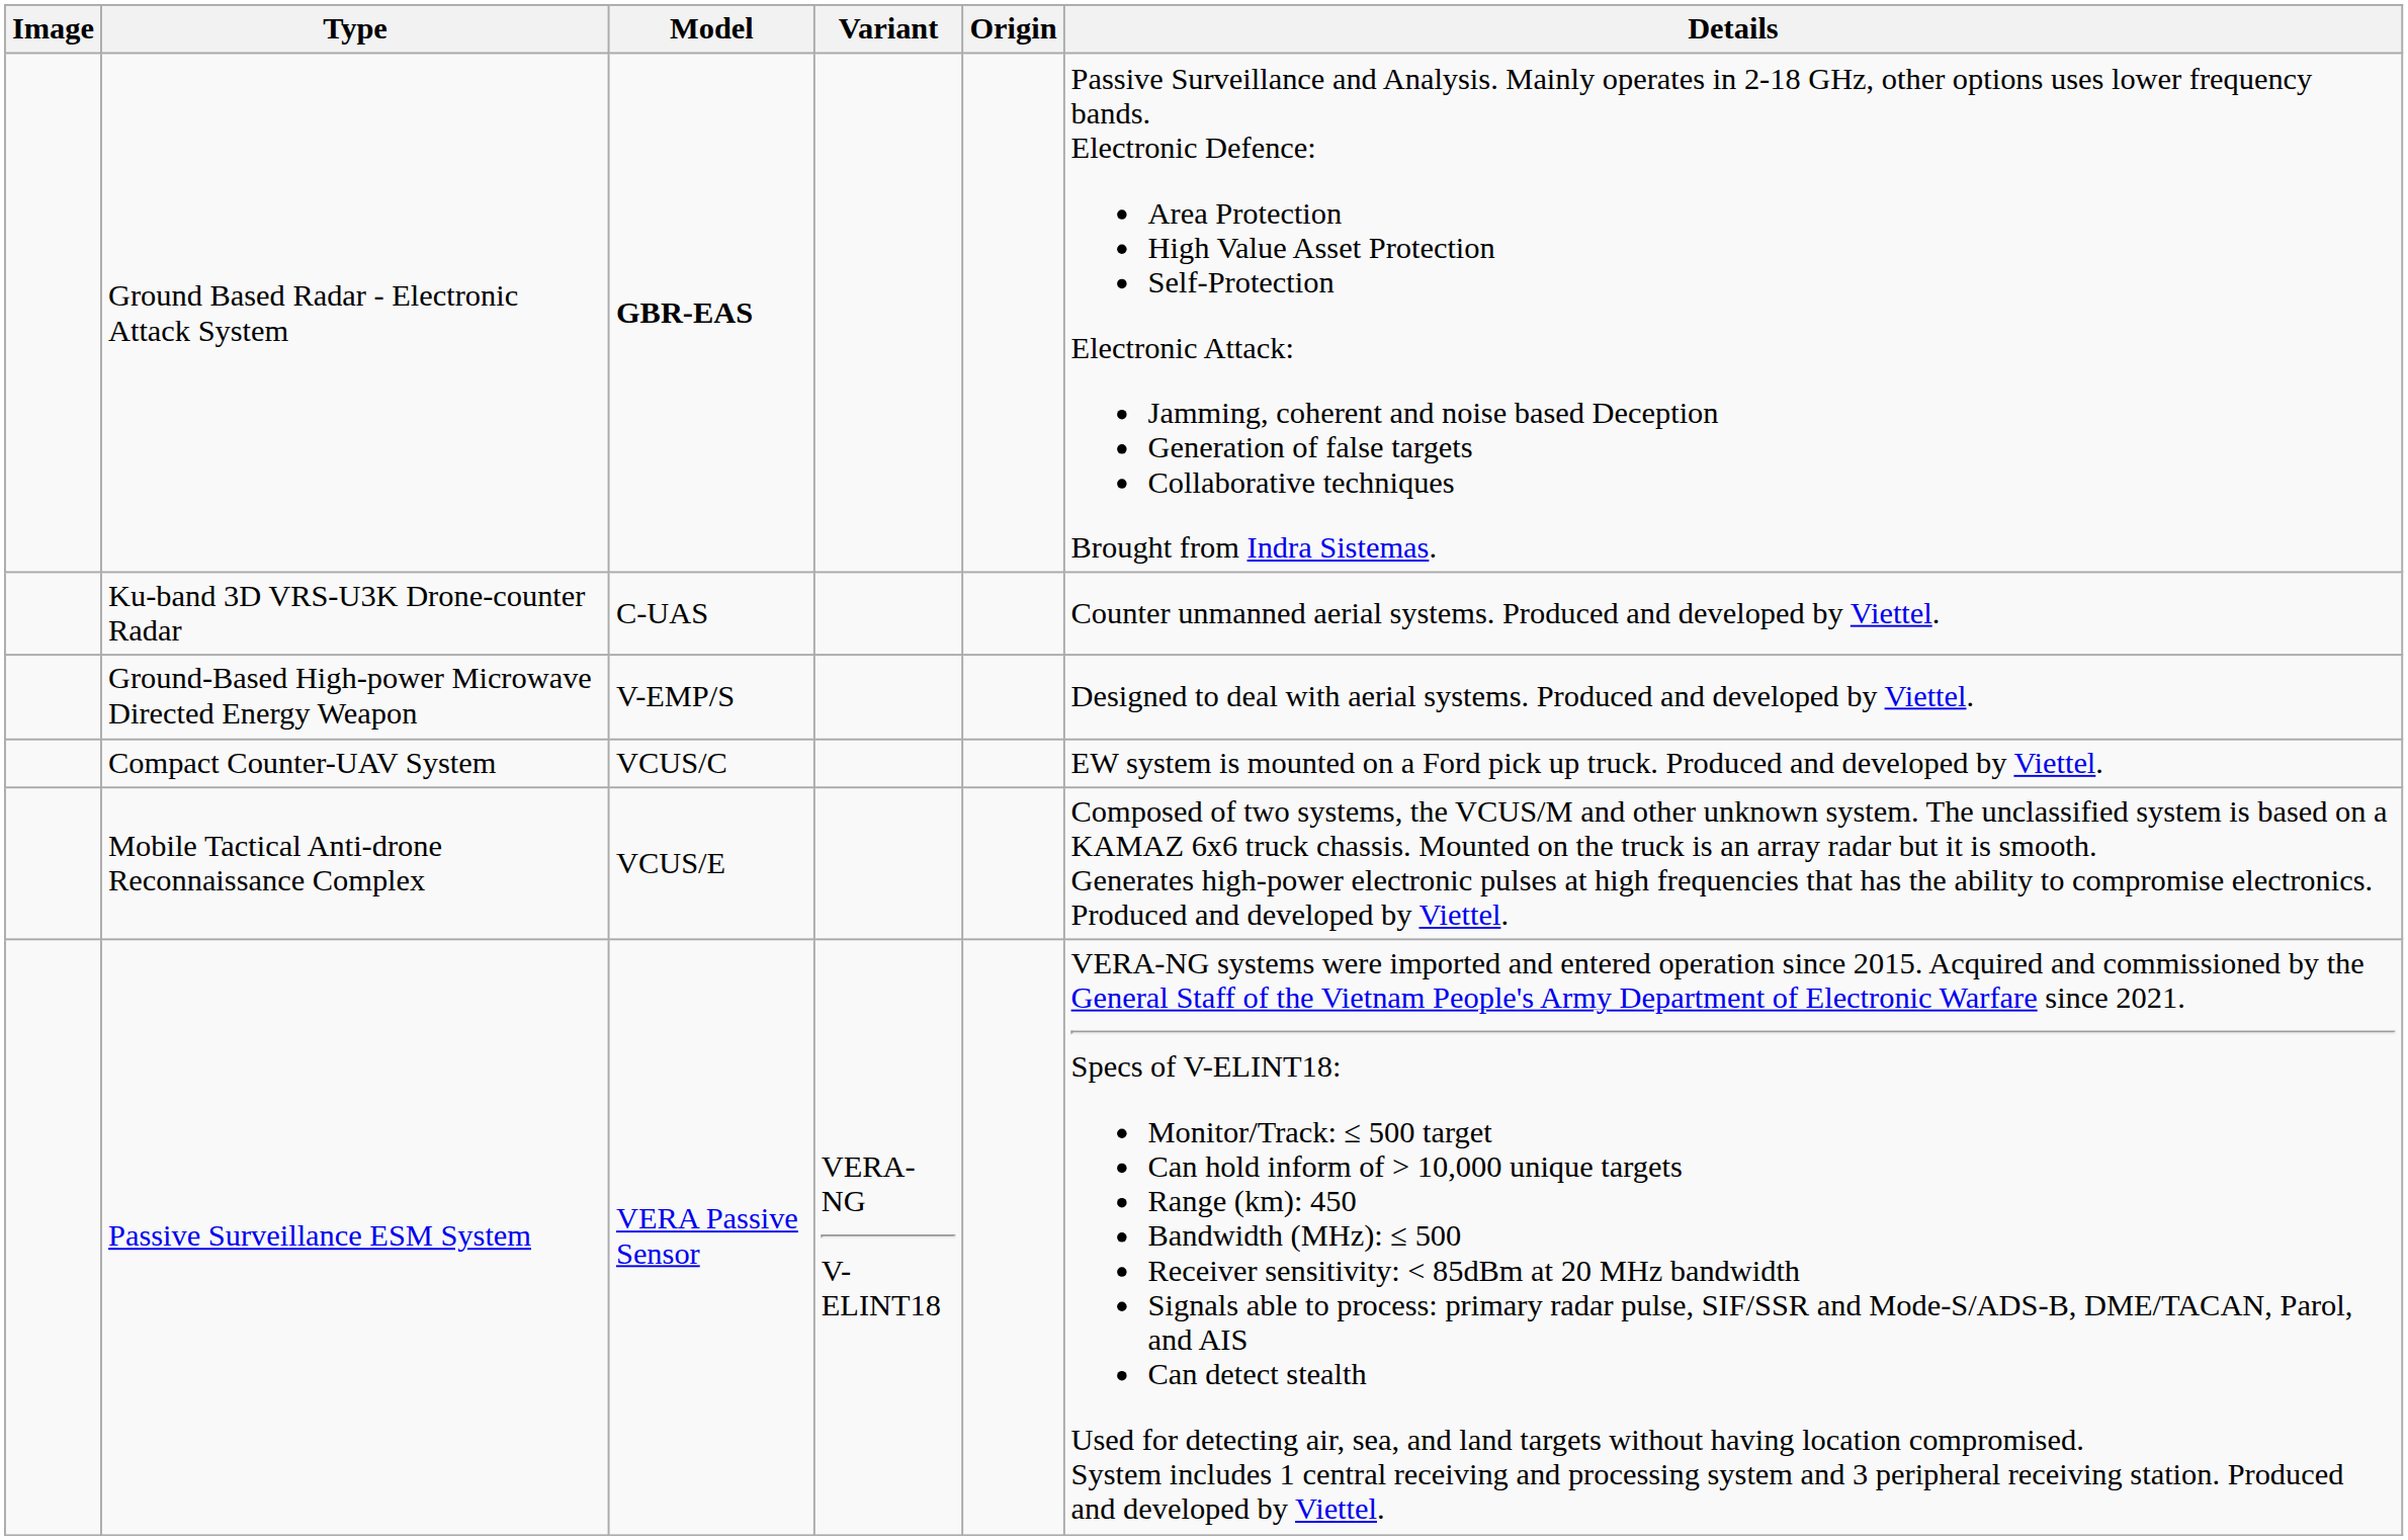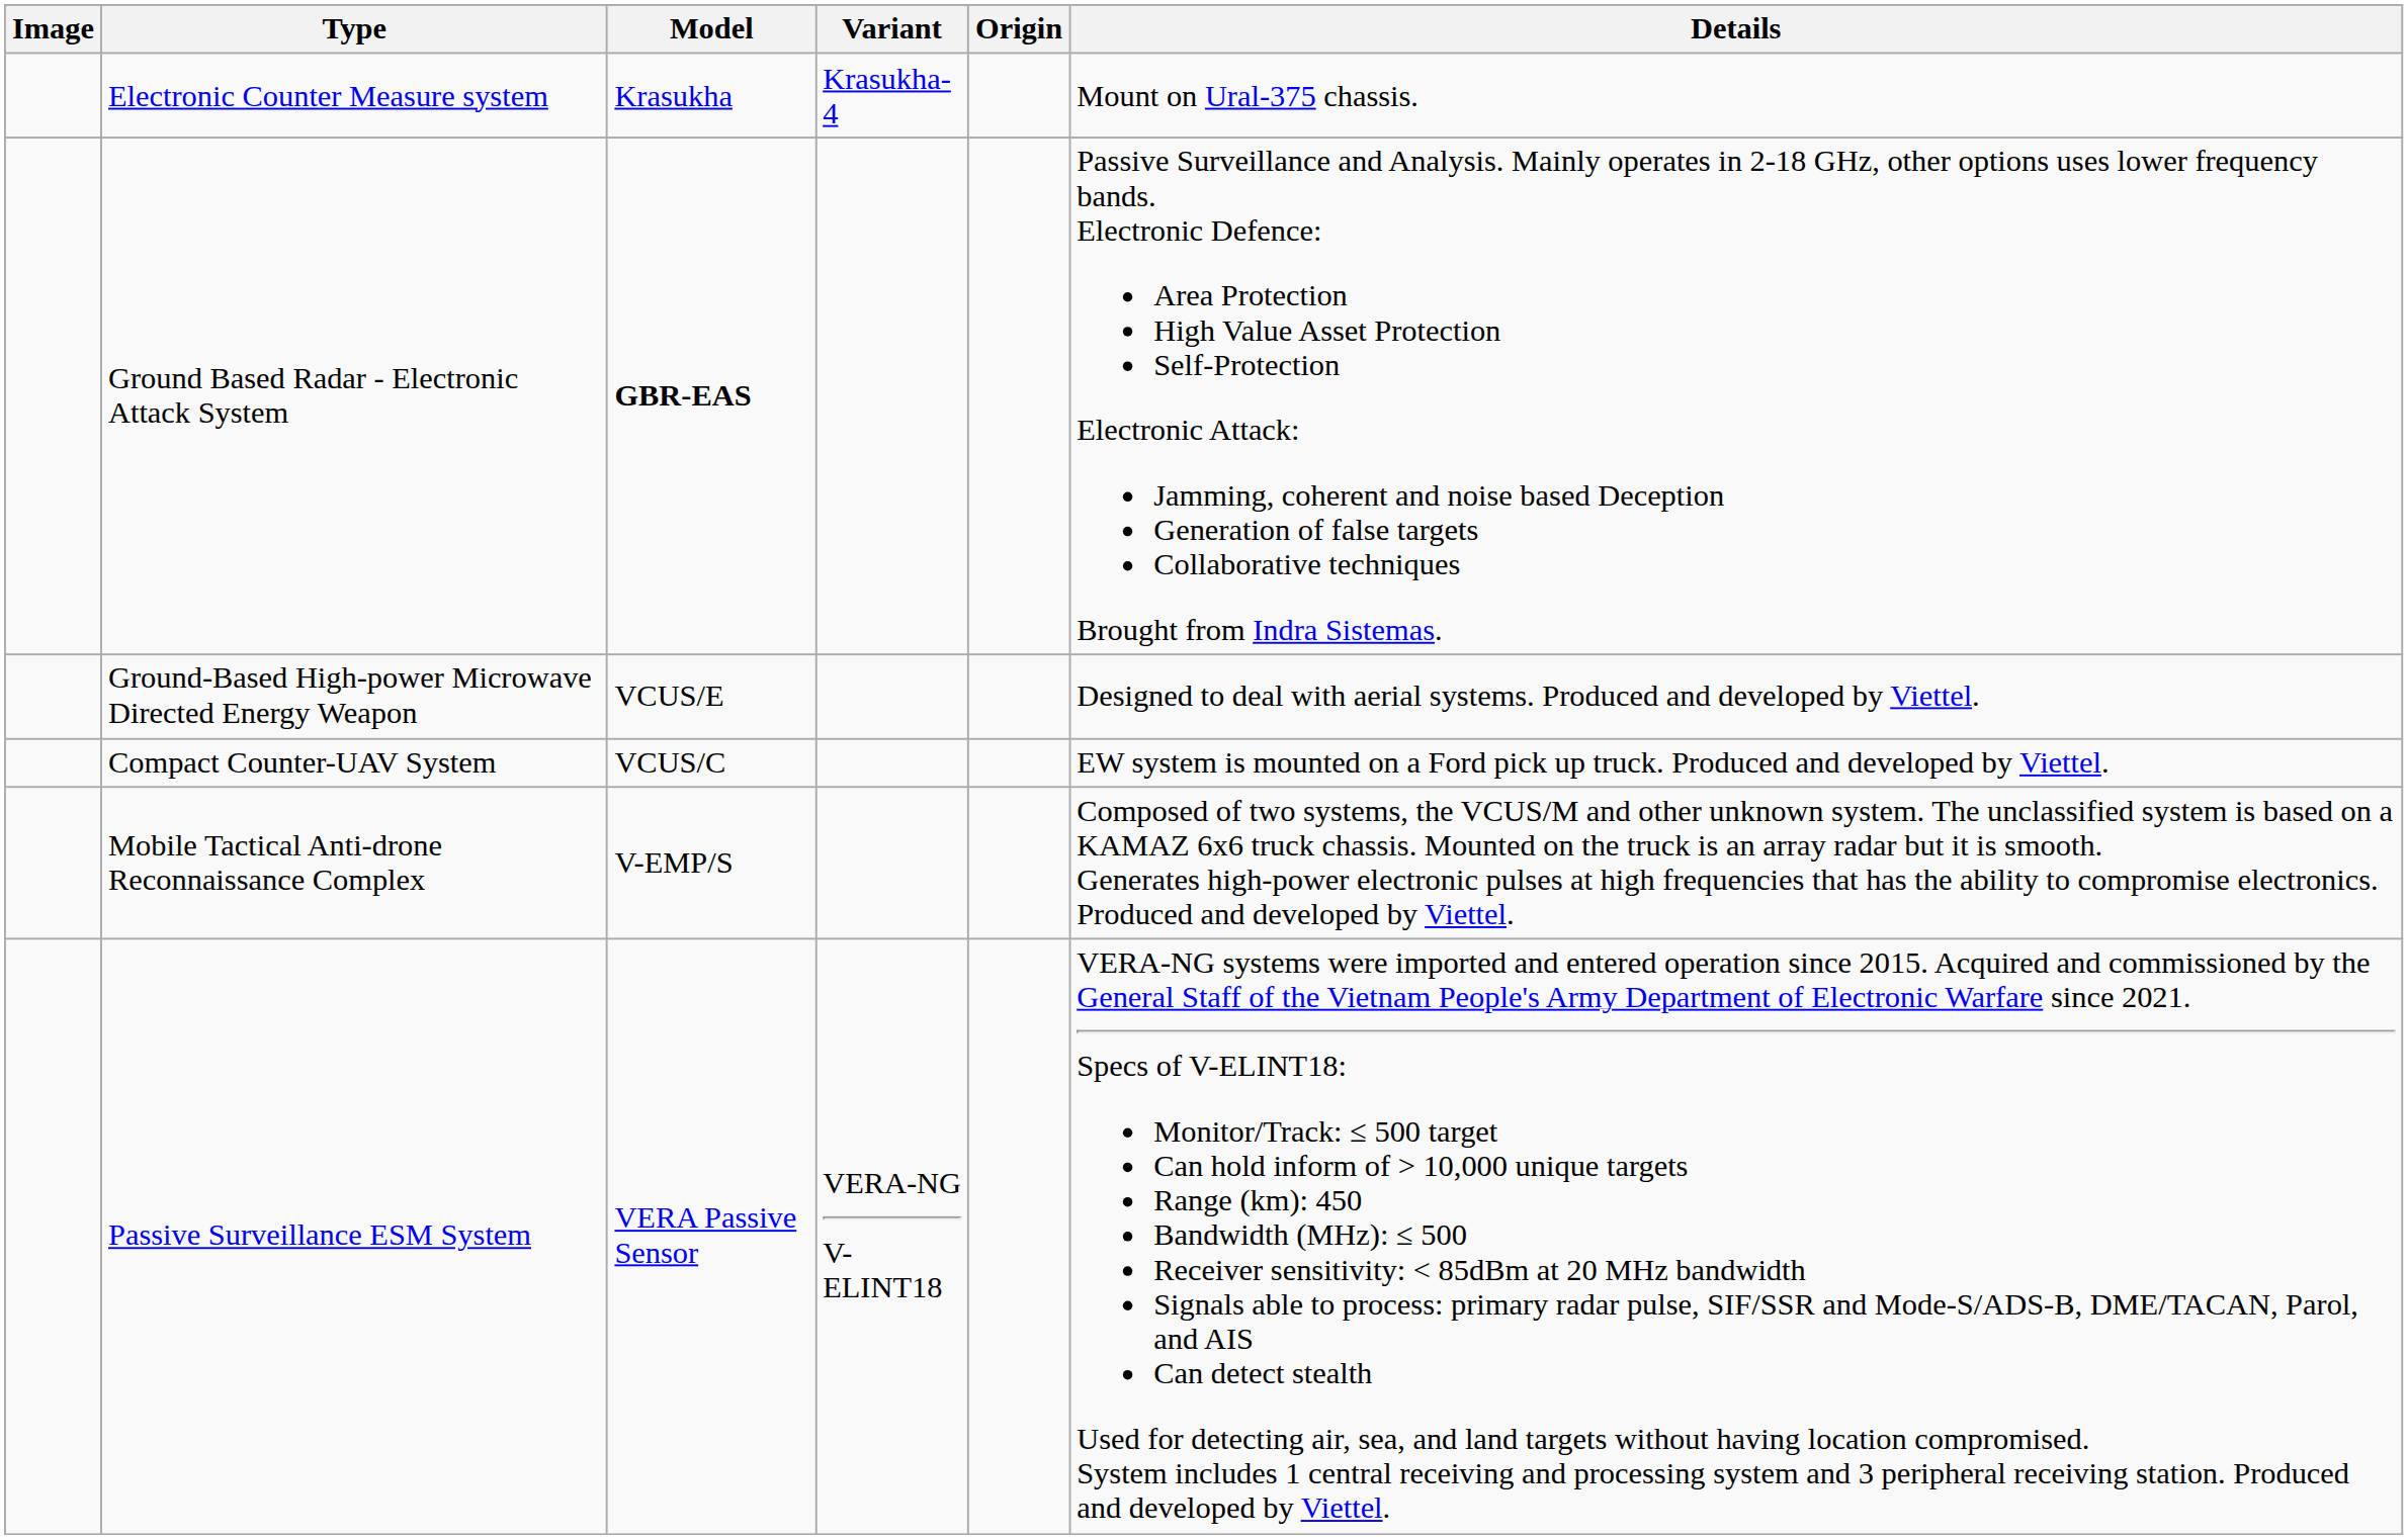+ row: Electronic Counter Measure system | Krasukha | Krasukha-4 | Mount on Ural-375 chassis.
- row: Ku-band 3D VRS-U3K Drone-counter Radar | C-UAS | Counter unmanned aerial systems. Produced and developed by Viettel.
Ground-Based High-power Microwave Directed Energy Weapon | Model: V-EMP/S -> VCUS/E
Mobile Tactical Anti-drone Reconnaissance Complex | Model: VCUS/E -> V-EMP/S
